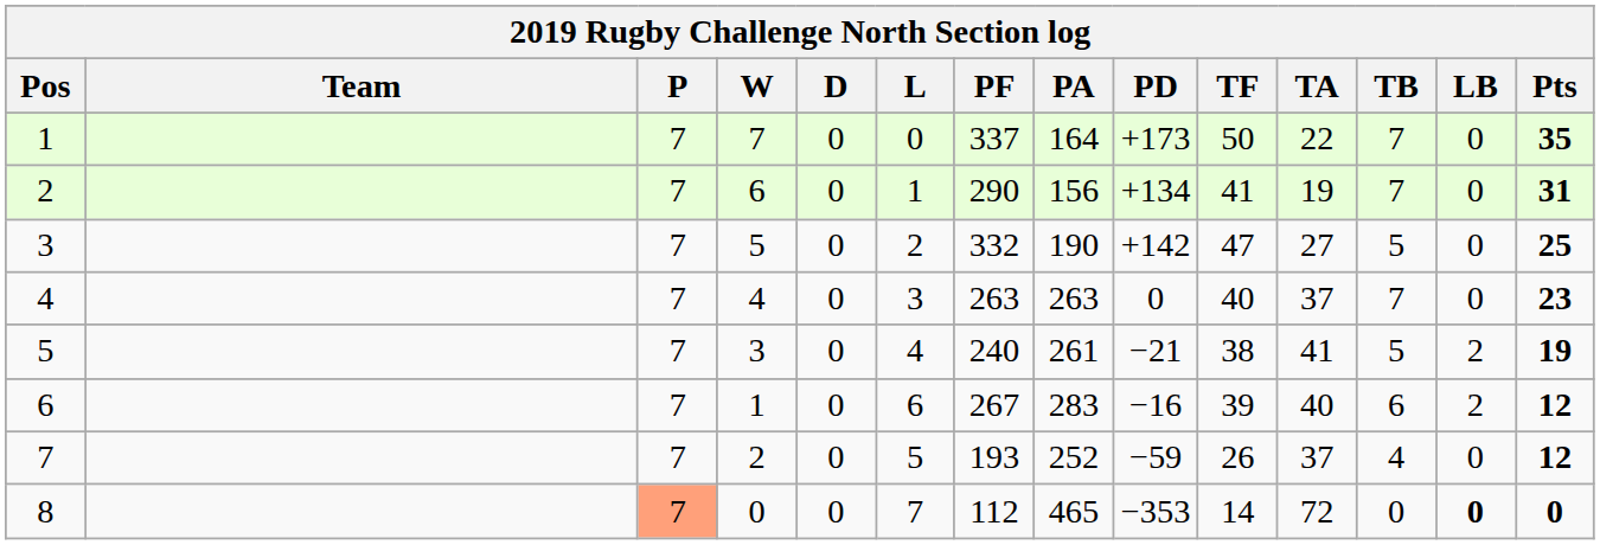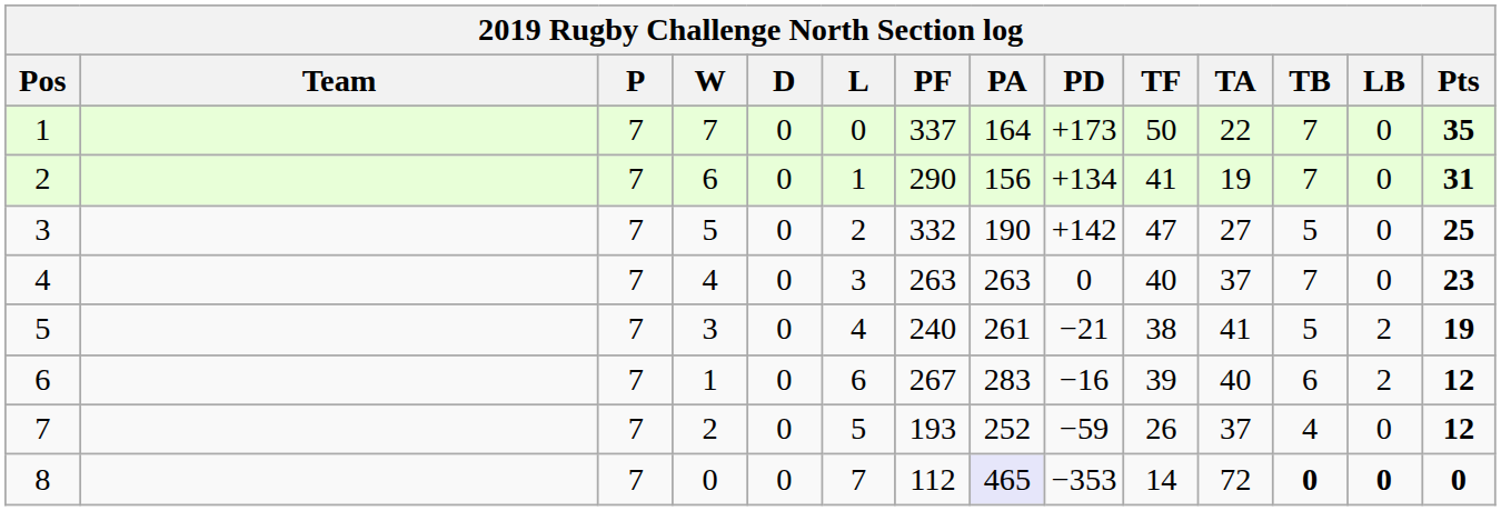8 | P: lightsalmon background -> no background
8 | PA: no background -> lavender background
8 | TB: normal -> bold
